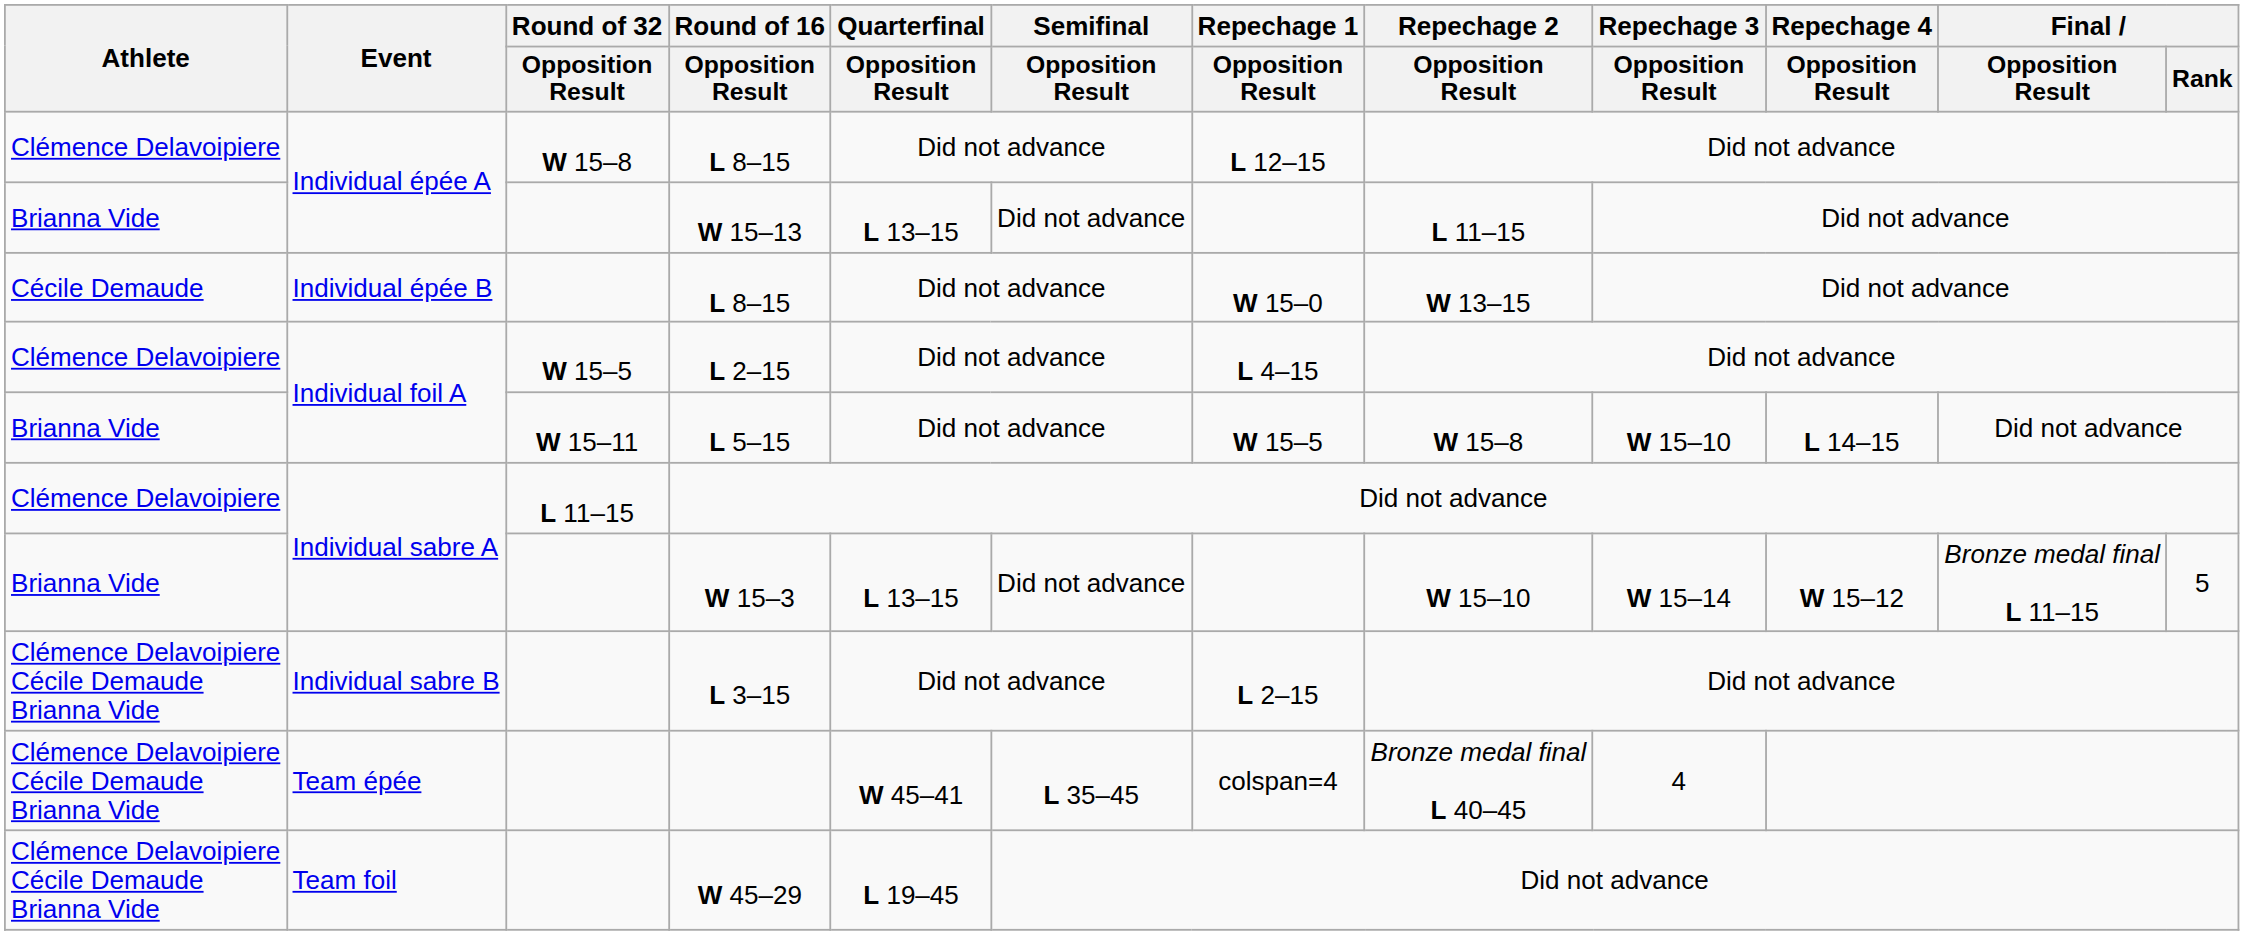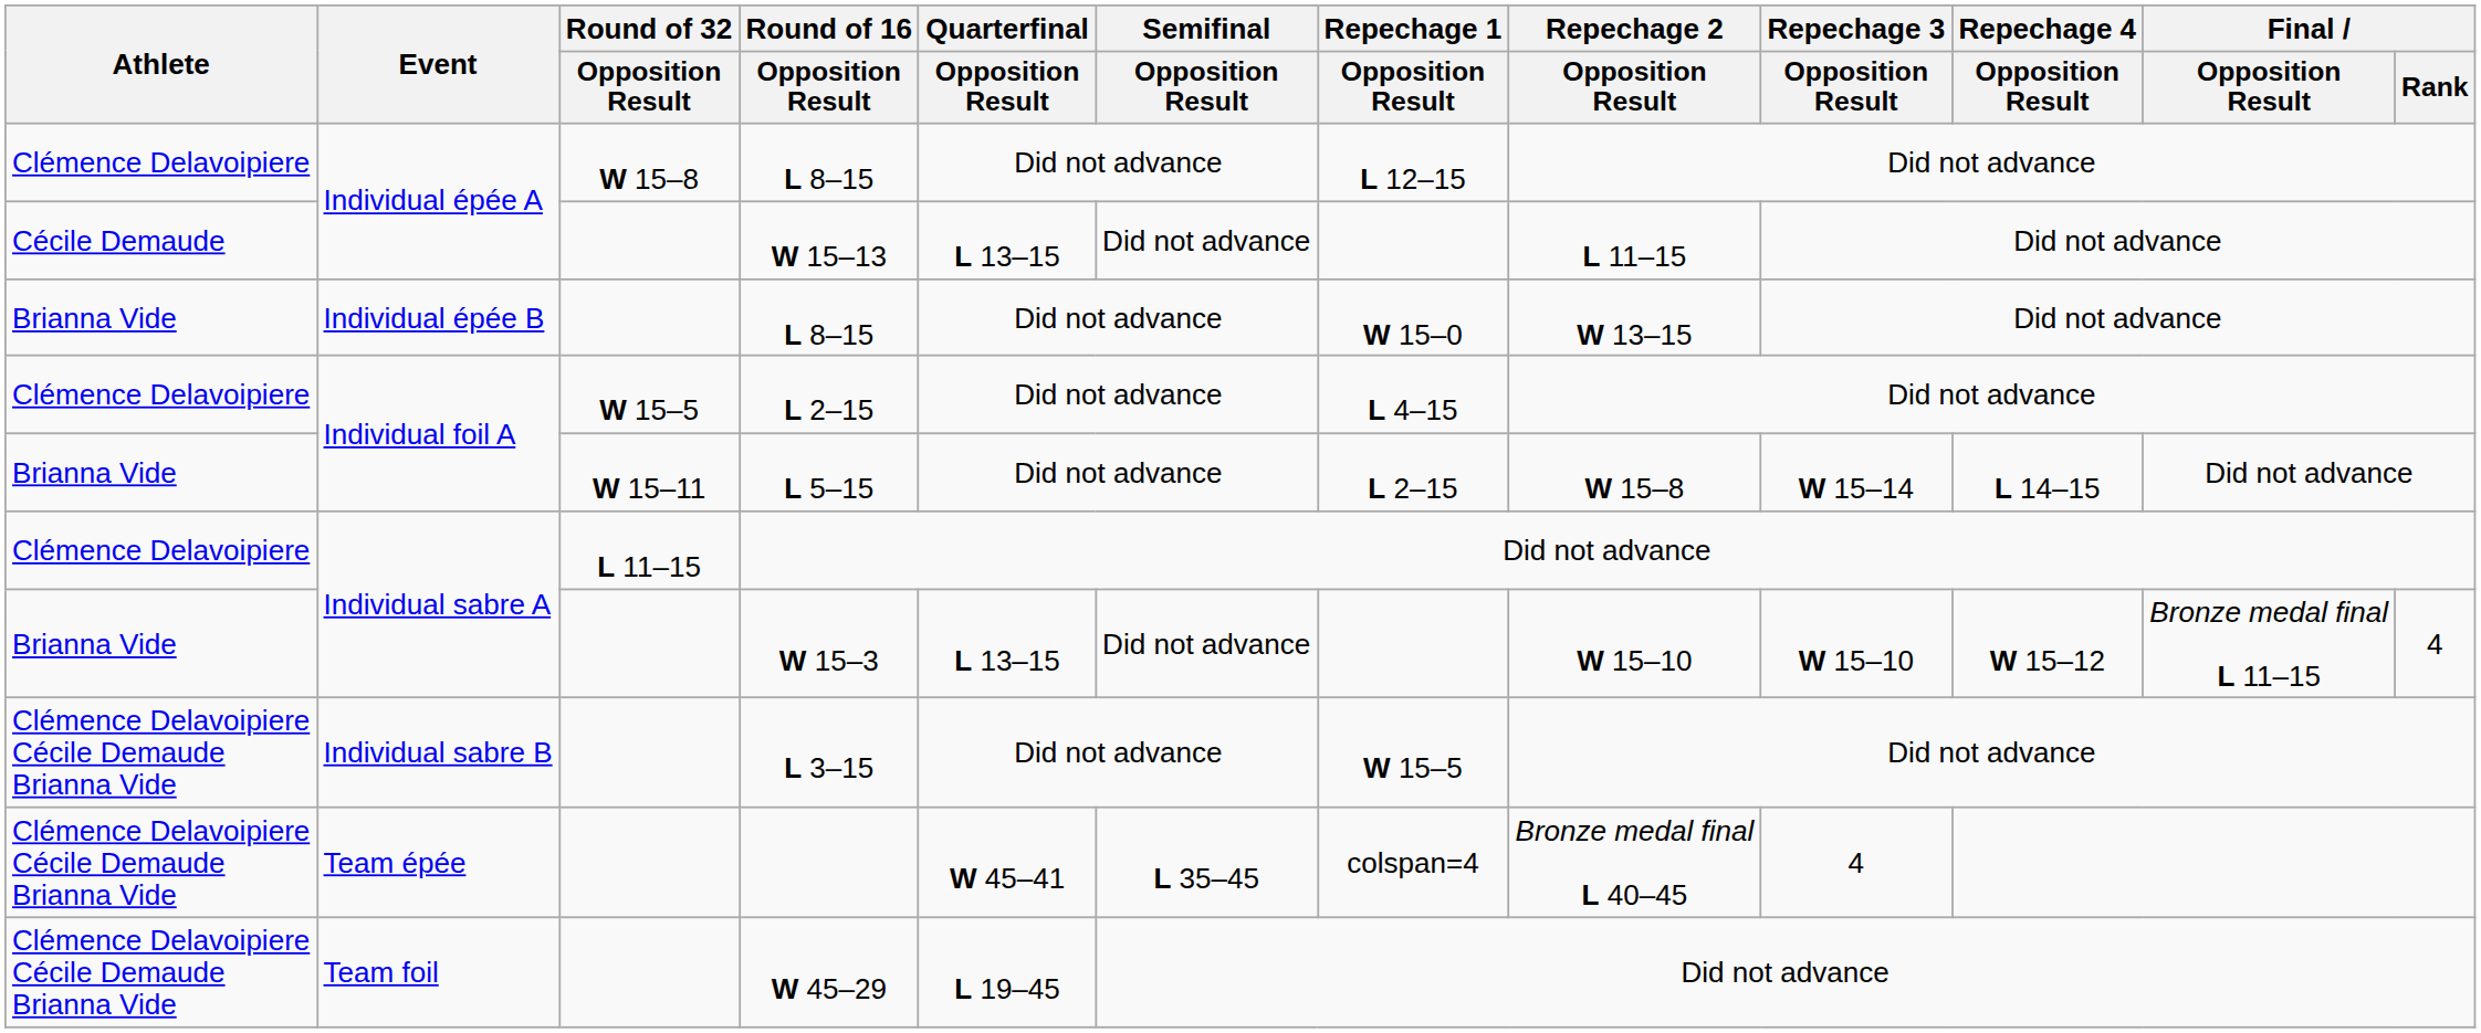W 15–13 | Athlete: Brianna Vide -> Cécile Demaude
Individual épée B / L 8–15 | Athlete: Cécile Demaude -> Brianna Vide
L 5–15 | Repechage 1 / Opposition Result: W 15–5 -> L 2–15
L 5–15 | Repechage 3 / Opposition Result: W 15–10 -> W 15–14
W 15–3 | Repechage 3 / Opposition Result: W 15–14 -> W 15–10
W 15–3 | Final / Rank: 5 -> 4
L 3–15 | Repechage 1 / Opposition Result: L 2–15 -> W 15–5
